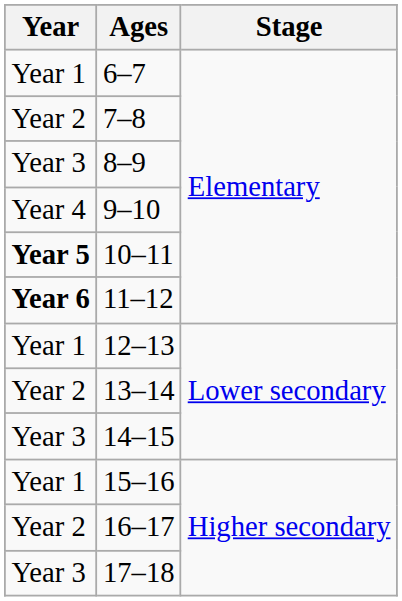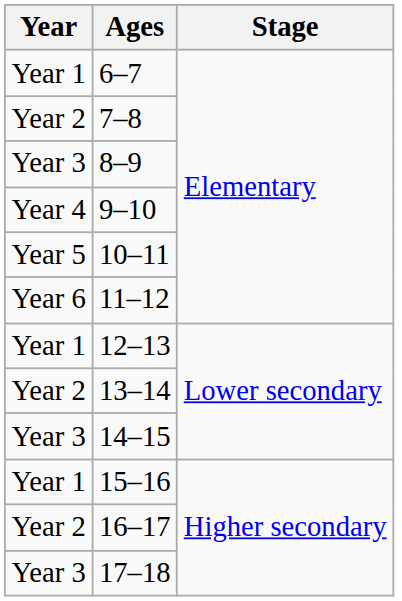10–11 | Year: bold -> normal
11–12 | Year: bold -> normal
